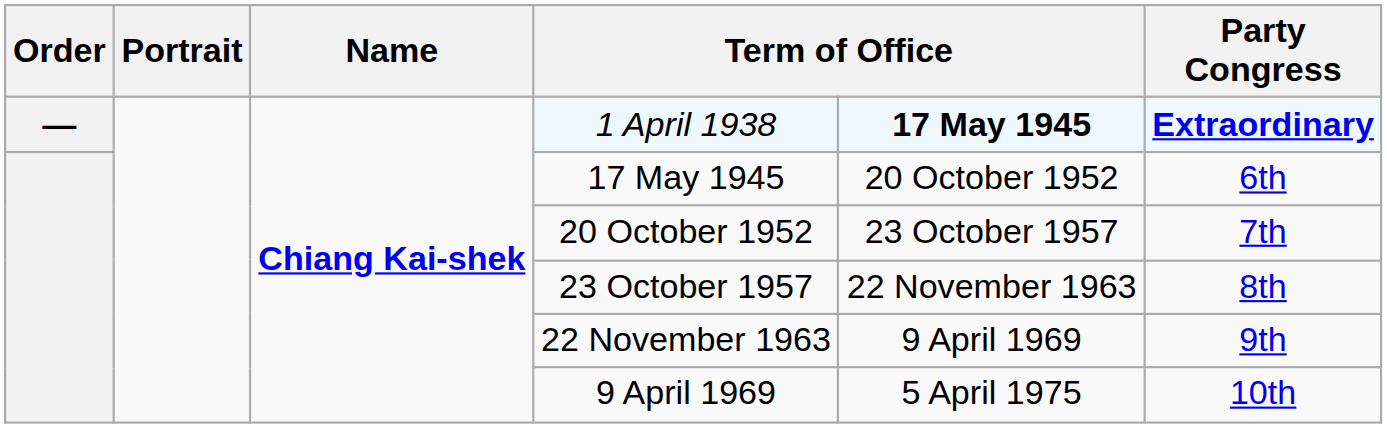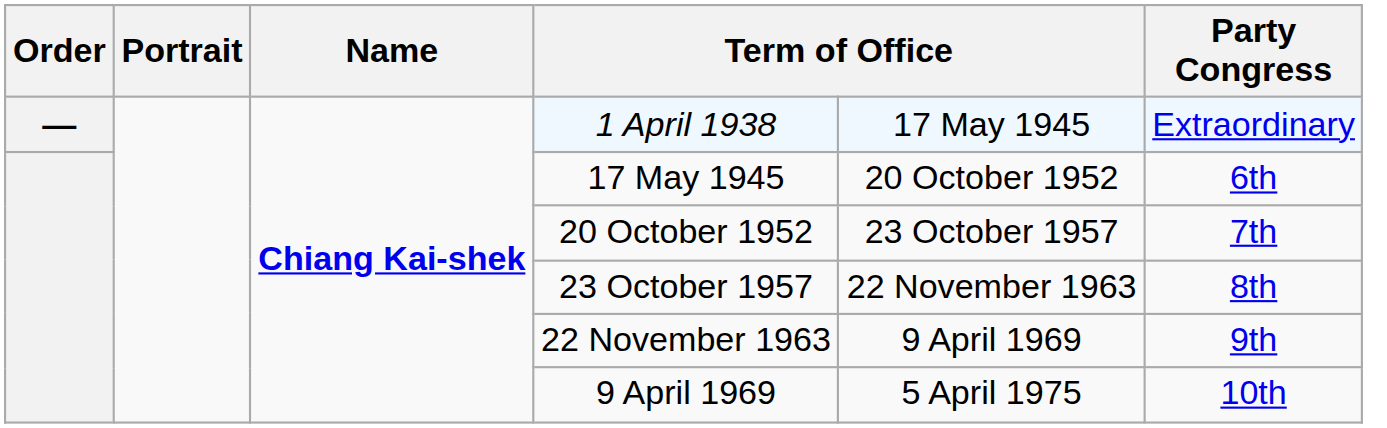1 April 1938 | column 5: bold -> normal
1 April 1938 | Party Congress: bold -> normal
